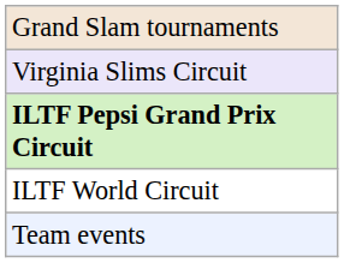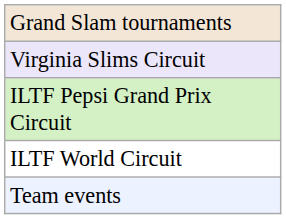row 3 | column 1: bold -> normal
